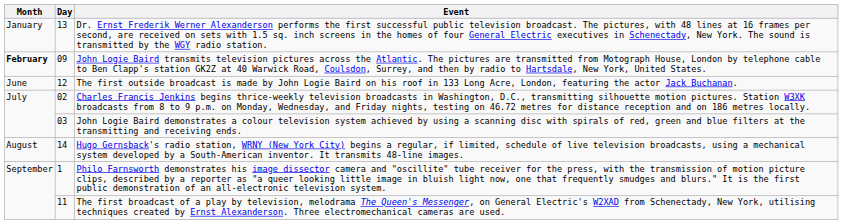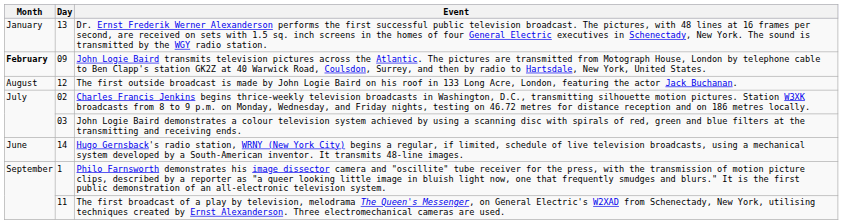row 4 | Month: June -> August
row 7 | Month: August -> June
